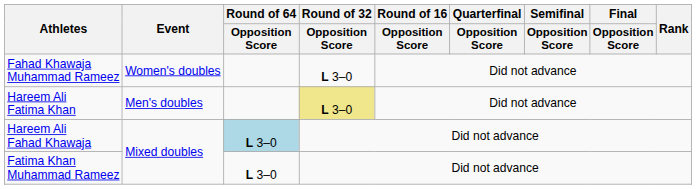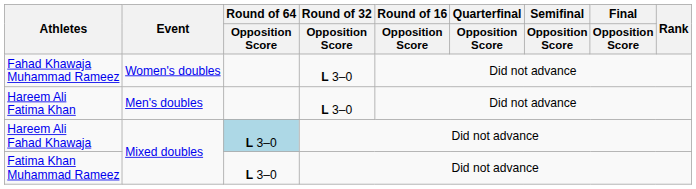Hareem Ali Fatima Khan | Round of 32 / Opposition Score: khaki background -> no background
